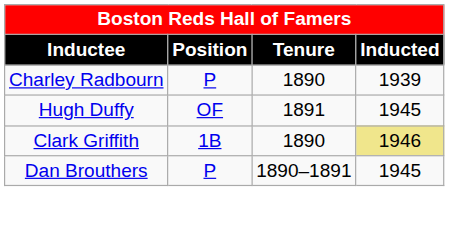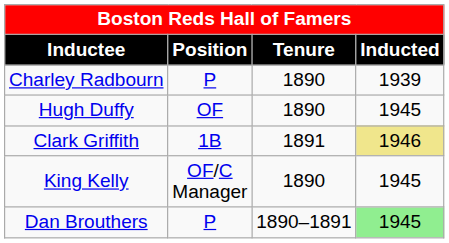Hugh Duffy | Tenure: 1891 -> 1890
Clark Griffith | Tenure: 1890 -> 1891
+ row: King Kelly | OF/C Manager | 1890 | 1945
Dan Brouthers | Inducted: no background -> lightgreen background
